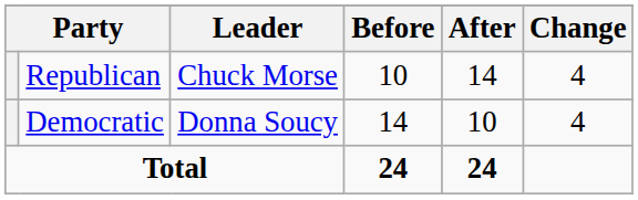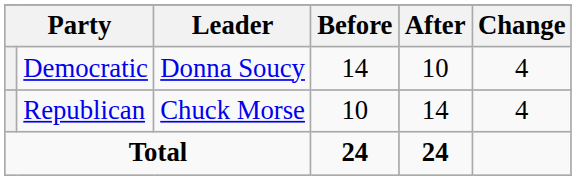rows swapped: Republican <-> Democratic
